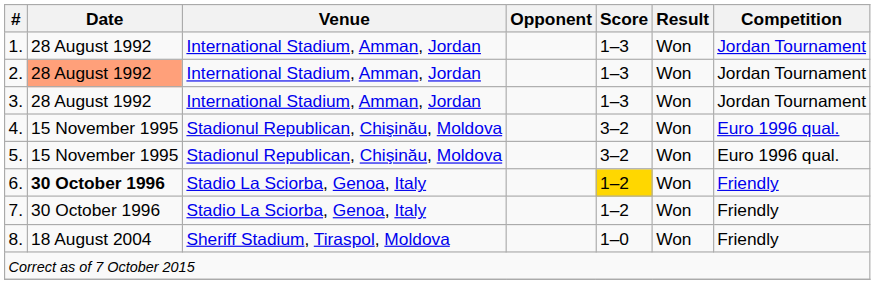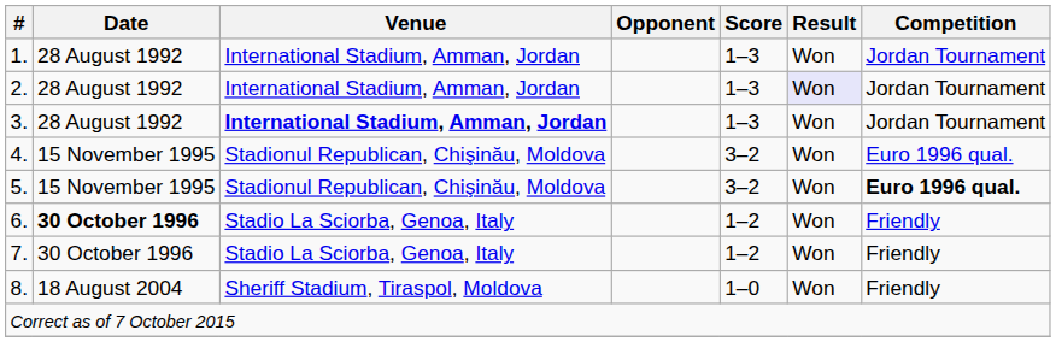2. | Date: lightsalmon background -> no background
2. | Result: no background -> lavender background
3. | Venue: normal -> bold
5. | Competition: normal -> bold
6. | Score: gold background -> no background
